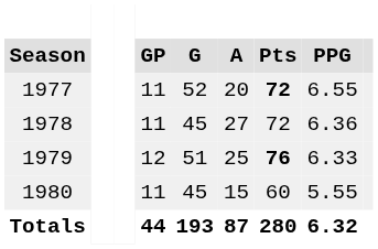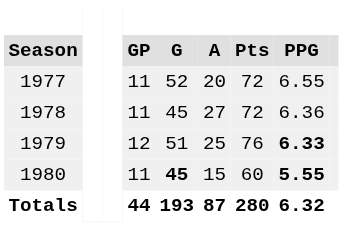1977 | Pts: bold -> normal
1979 | Pts: bold -> normal
1979 | PPG: normal -> bold
1980 | G: normal -> bold
1980 | PPG: normal -> bold
